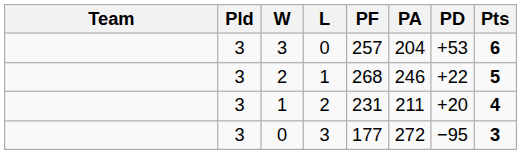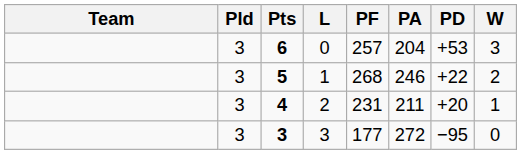columns swapped: W <-> Pts
